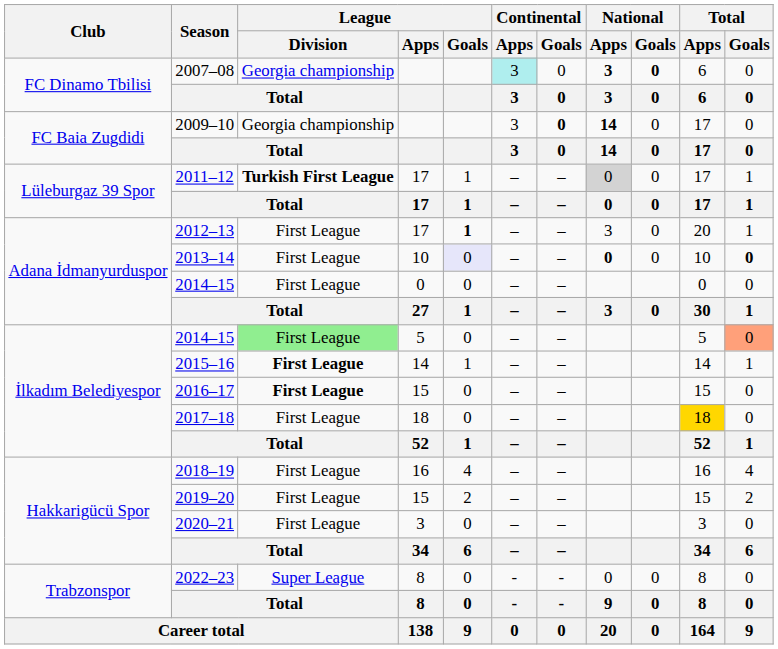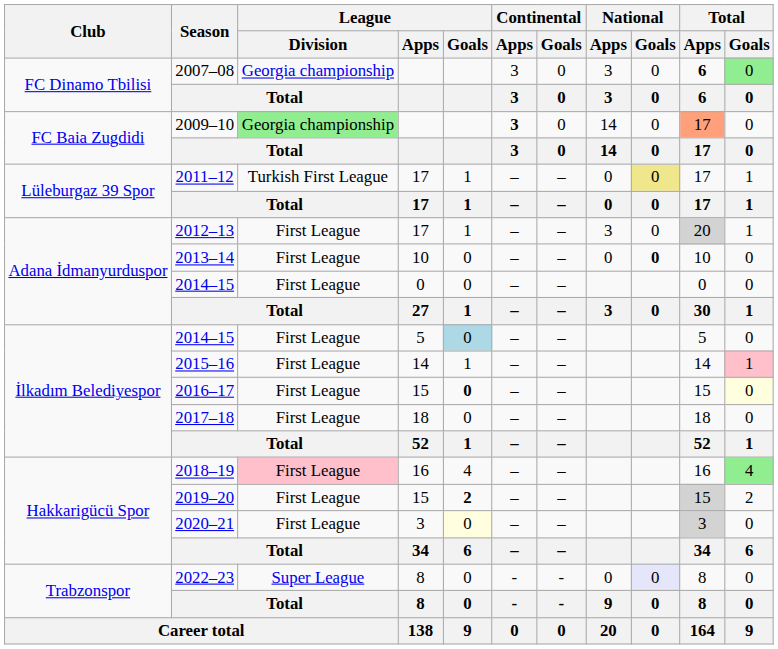2007–08 | Continental / Apps: paleturquoise background -> no background
2007–08 | National / Apps: bold -> normal
2007–08 | National / Goals: bold -> normal
2007–08 | Total / Apps: normal -> bold
2007–08 | Total / Goals: no background -> lightgreen background
2009–10 | League / Division: no background -> lightgreen background
2009–10 | Continental / Apps: normal -> bold
2009–10 | Continental / Goals: bold -> normal
2009–10 | National / Apps: bold -> normal
2009–10 | Total / Apps: no background -> lightsalmon background
2011–12 | League / Division: bold -> normal
2011–12 | National / Apps: lightgrey background -> no background
2011–12 | National / Goals: no background -> khaki background
2012–13 | League / Goals: bold -> normal
2012–13 | Total / Apps: no background -> lightgrey background
2013–14 | League / Goals: lavender background -> no background
2013–14 | National / Apps: bold -> normal
2013–14 | National / Goals: normal -> bold
2013–14 | Total / Goals: bold -> normal
2014–15 / 5 | League / Division: lightgreen background -> no background
2014–15 / 5 | League / Goals: no background -> lightblue background
2014–15 / 5 | Total / Goals: lightsalmon background -> no background
2015–16 | League / Division: bold -> normal
2015–16 | Total / Goals: no background -> pink background
2016–17 | League / Division: bold -> normal
2016–17 | League / Goals: normal -> bold
2016–17 | Total / Goals: no background -> lightyellow background
2017–18 | Total / Apps: gold background -> no background
2018–19 | League / Division: no background -> pink background
2018–19 | Total / Goals: no background -> lightgreen background
2019–20 | League / Goals: normal -> bold
2019–20 | Total / Apps: no background -> lightgrey background
2020–21 | League / Goals: no background -> lightyellow background
2020–21 | Total / Apps: no background -> lightgrey background
2022–23 | National / Goals: no background -> lavender background
